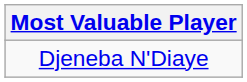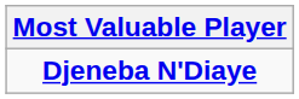row 2 | column 1: normal -> bold
